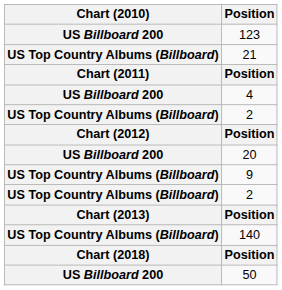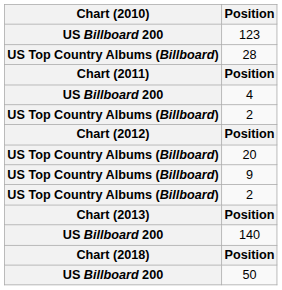row 3 | Position: 21 -> 28
row 8 | Chart (2010): US Billboard 200 -> US Top Country Albums (Billboard)
row 12 | Chart (2010): US Top Country Albums (Billboard) -> US Billboard 200
